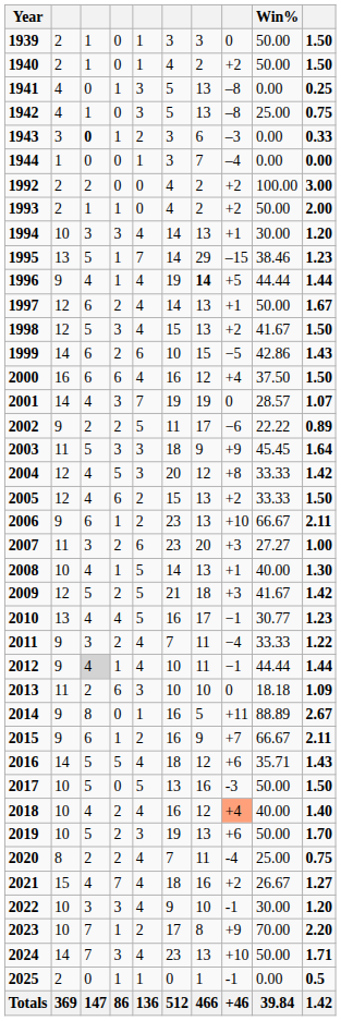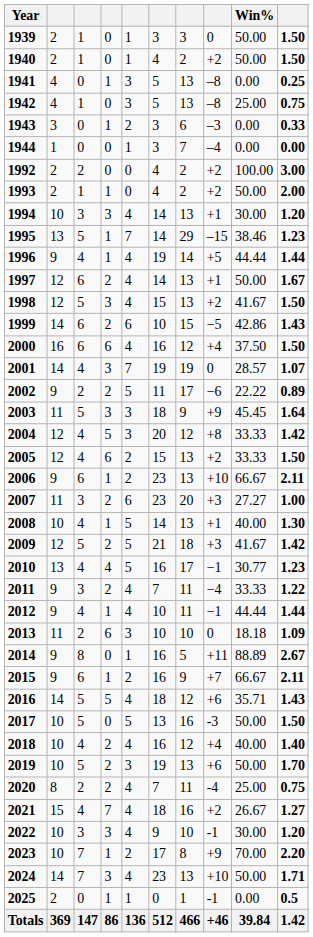1943 | column 3: bold -> normal
1996 | column 7: bold -> normal
2012 | column 3: lightgrey background -> no background
2018 | column 8: lightsalmon background -> no background
